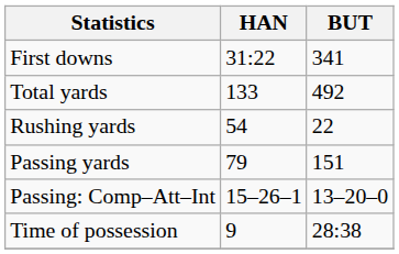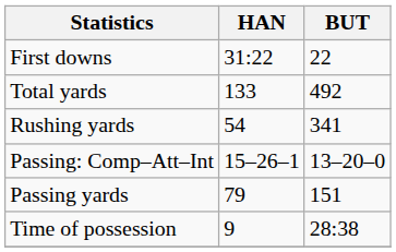First downs | BUT: 341 -> 22
Rushing yards | BUT: 22 -> 341
rows swapped: Passing yards <-> Passing: Comp–Att–Int
